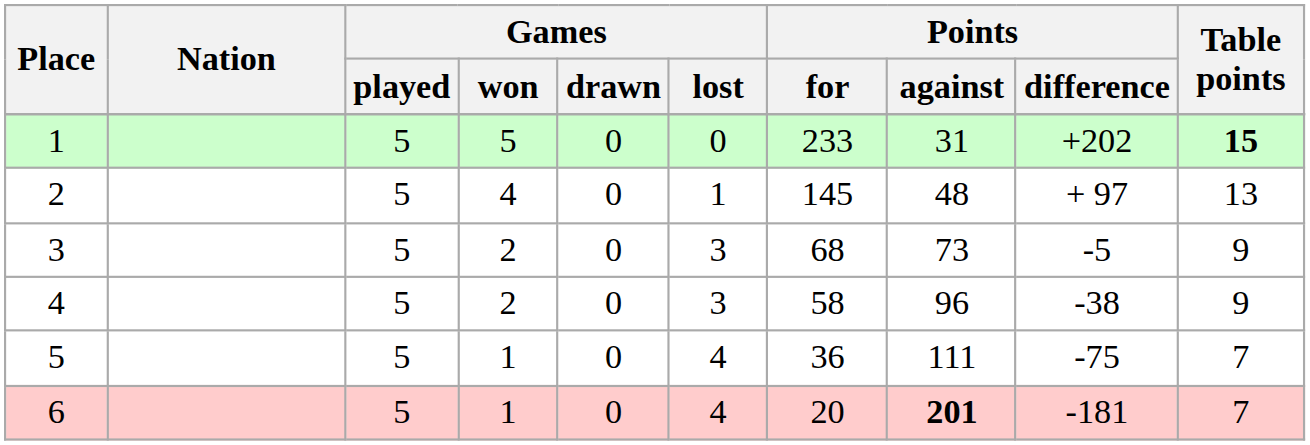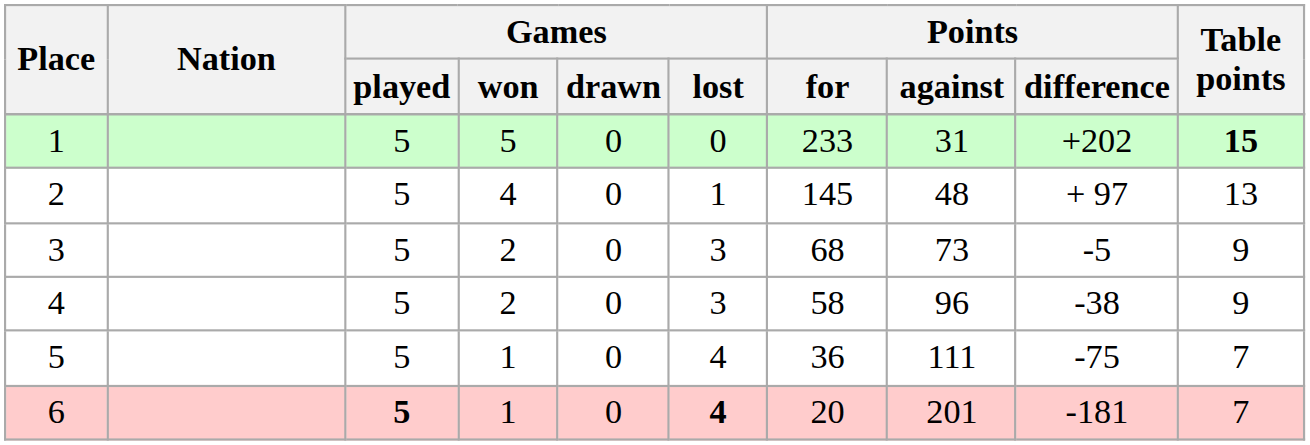6 | Games / played: normal -> bold
6 | Games / lost: normal -> bold
6 | Points / against: bold -> normal
